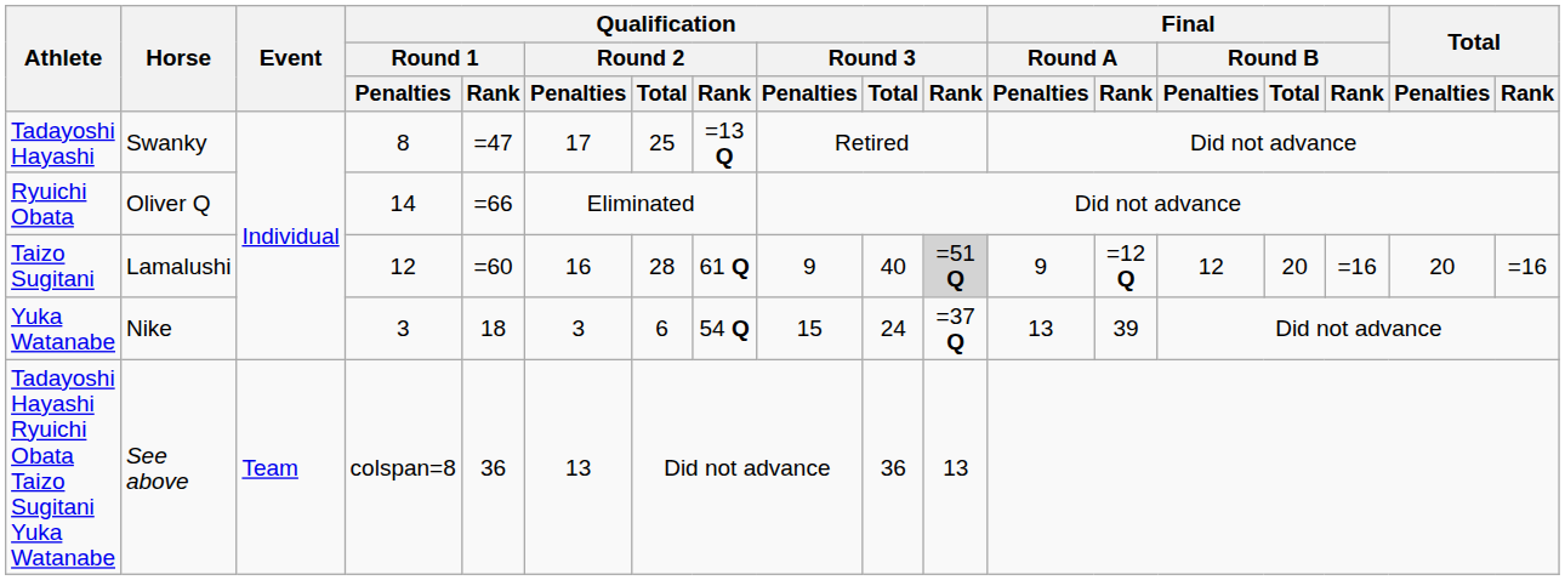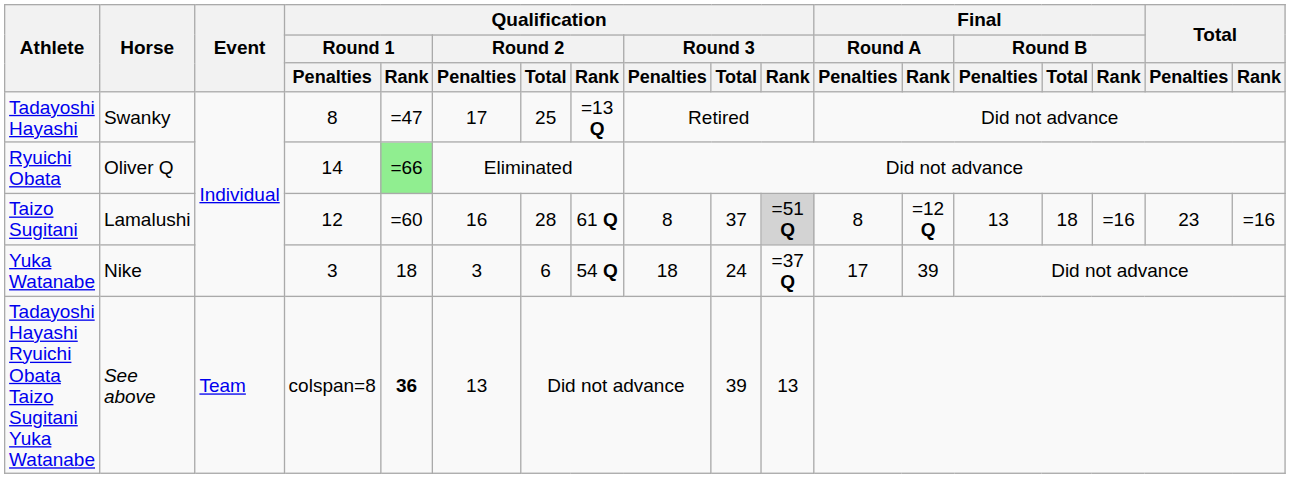Ryuichi Obata | Qualification / Round 1 / Rank: no background -> lightgreen background
Taizo Sugitani | Qualification / Round 3 / Penalties: 9 -> 8
Taizo Sugitani | Qualification / Round 3 / Total: 40 -> 37
Taizo Sugitani | Final / Round A / Penalties: 9 -> 8
Taizo Sugitani | Final / Round B / Penalties: 12 -> 13
Taizo Sugitani | Final / Round B / Total: 20 -> 18
Taizo Sugitani | Total / Penalties: 20 -> 23
Yuka Watanabe | Qualification / Round 3 / Penalties: 15 -> 18
Yuka Watanabe | Final / Round A / Penalties: 13 -> 17
Tadayoshi Hayashi Ryuichi Obata Taizo Sugitani Yuka Watanabe | Qualification / Round 1 / Rank: normal -> bold
Tadayoshi Hayashi Ryuichi Obata Taizo Sugitani Yuka Watanabe | Qualification / Round 3 / Total: 36 -> 39
